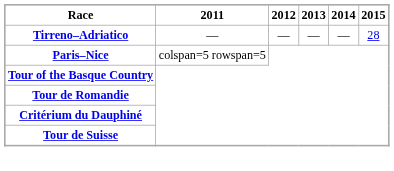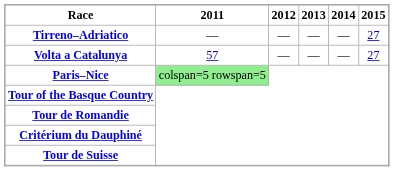Tirreno–Adriatico | 2015: 28 -> 27
+ row: Volta a Catalunya | 57 | — | — | — | 27
Paris–Nice | 2011: no background -> lightgreen background
